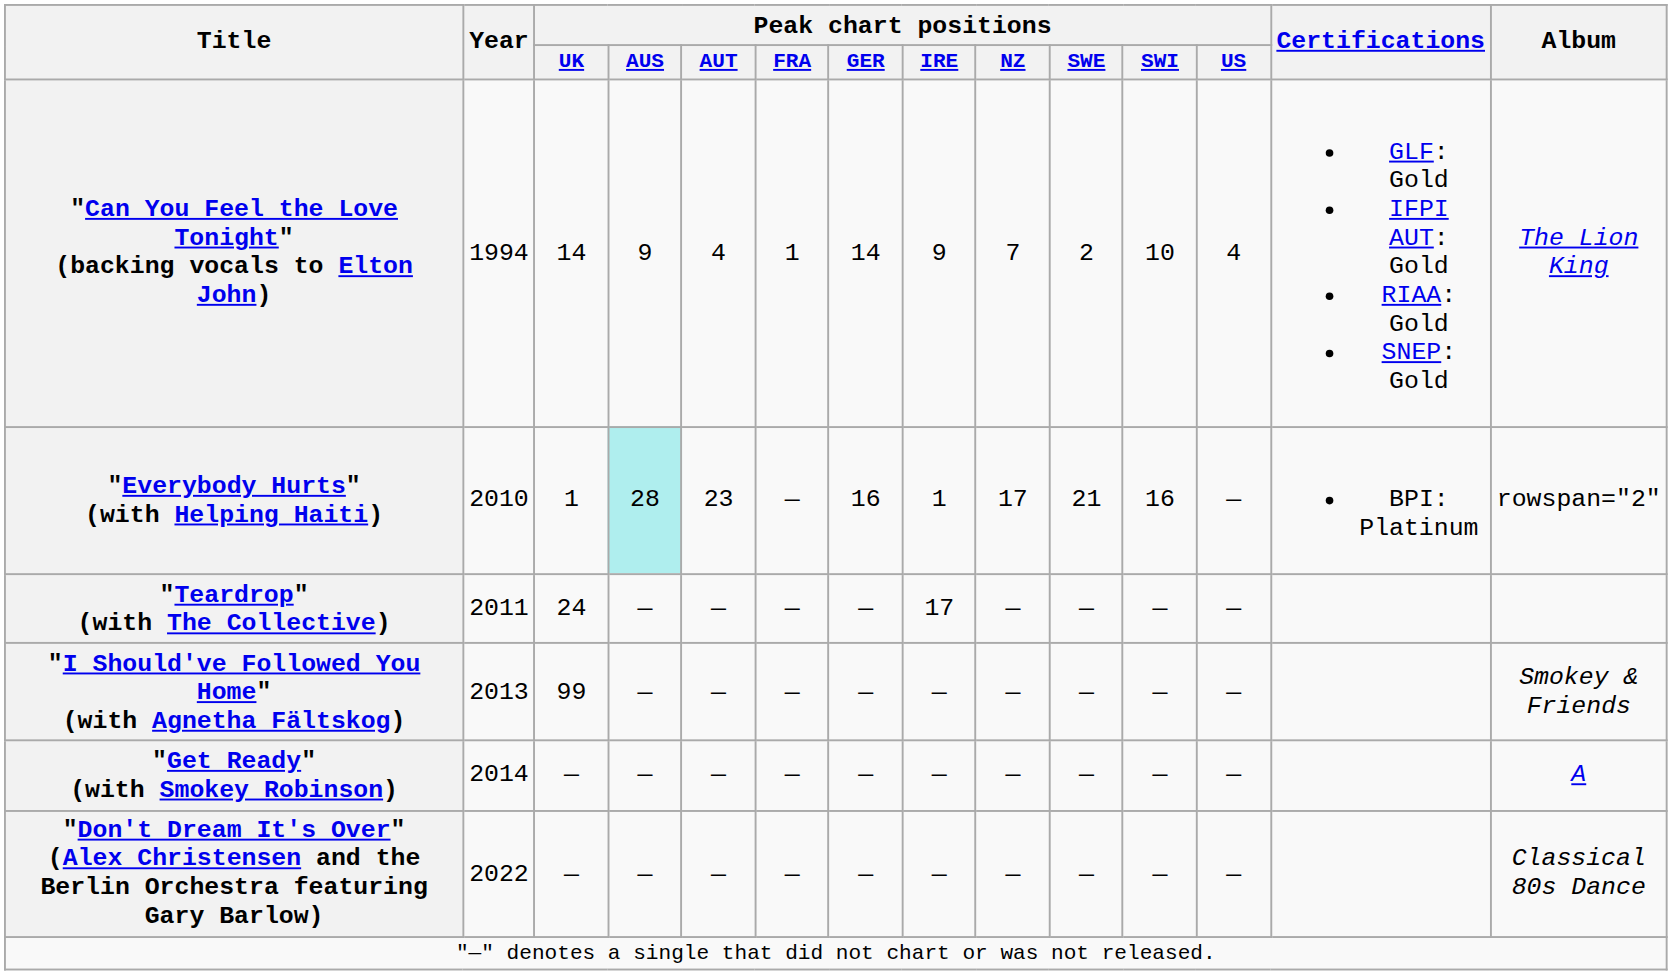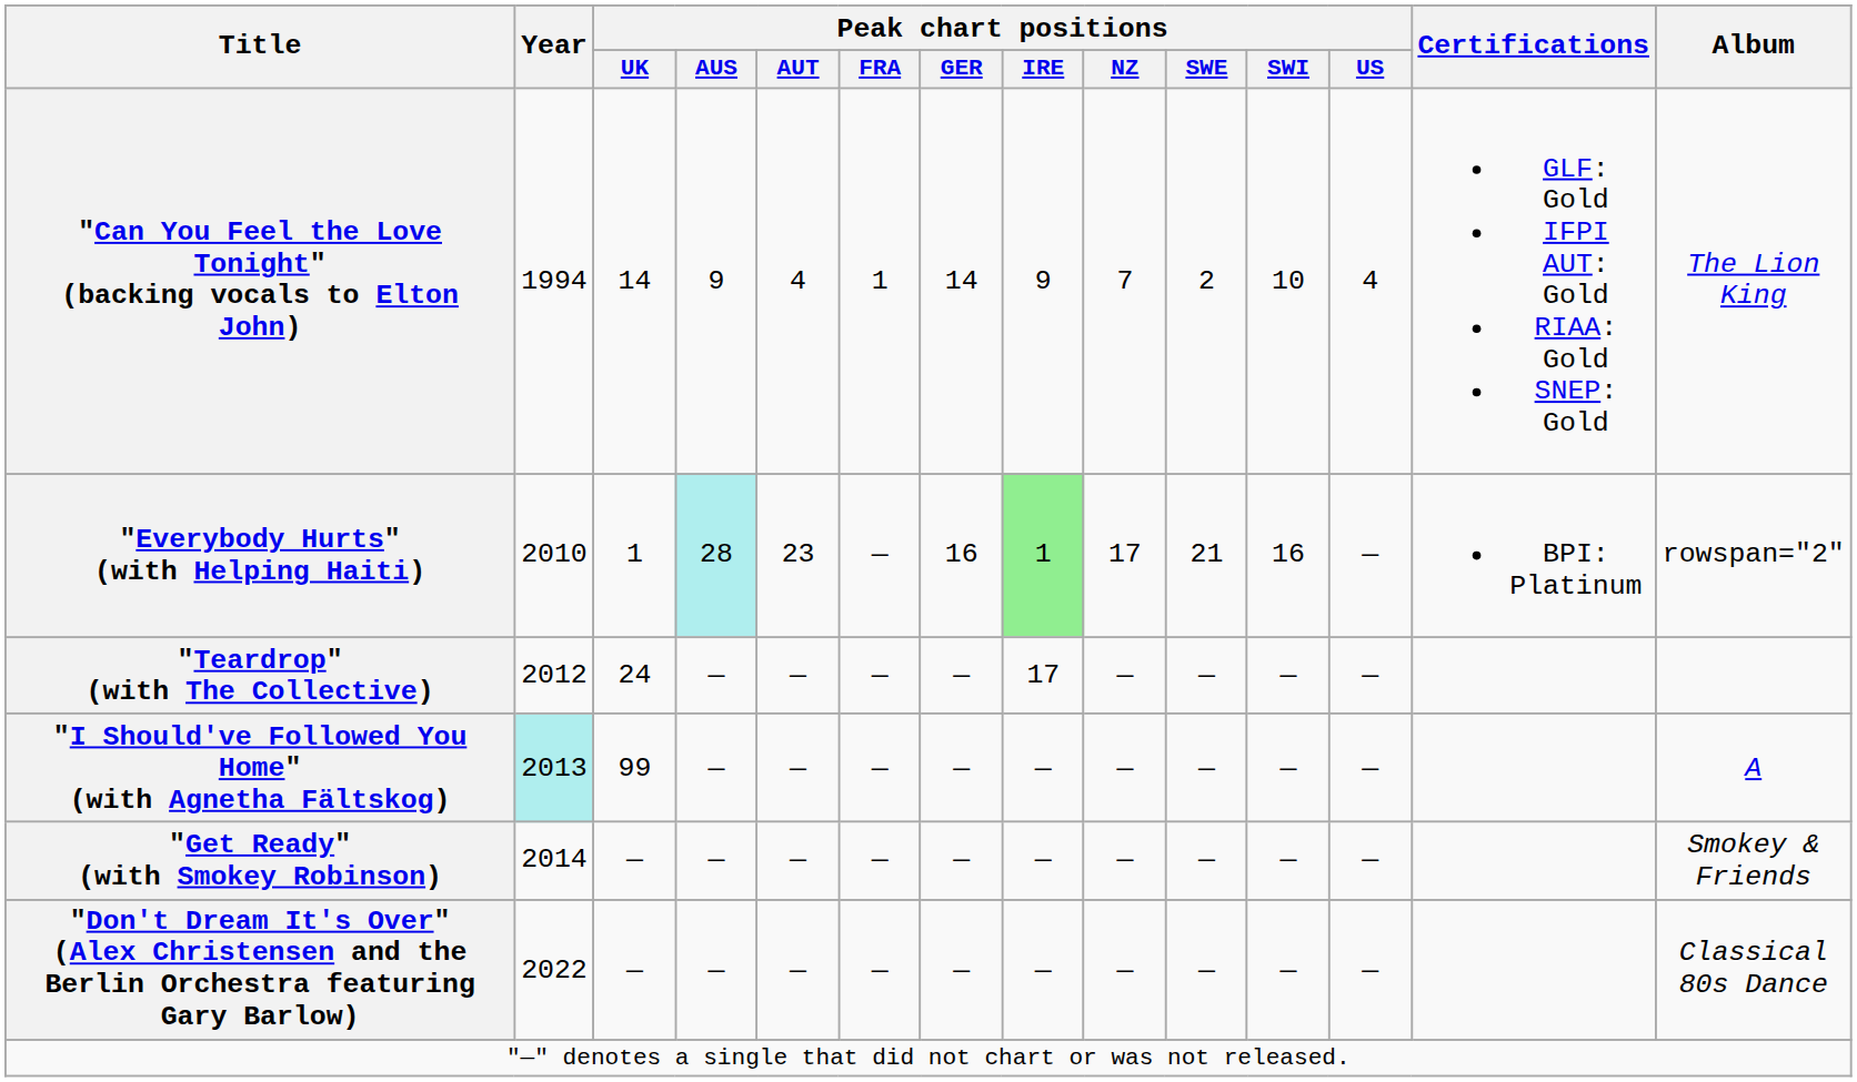"Everybody Hurts" (with Helping Haiti) | Peak chart positions / IRE: no background -> lightgreen background
"Teardrop" (with The Collective) | Year: 2011 -> 2012
"I Should've Followed You Home" (with Agnetha Fältskog) | Year: no background -> paleturquoise background
"I Should've Followed You Home" (with Agnetha Fältskog) | Album: Smokey & Friends -> A
"Get Ready" (with Smokey Robinson) | Album: A -> Smokey & Friends
